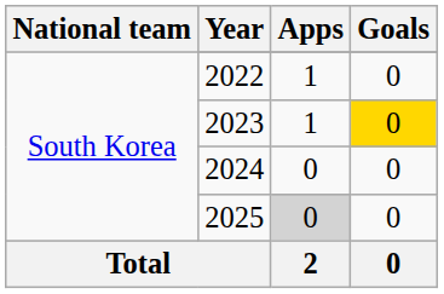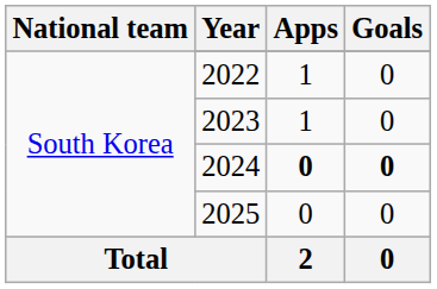2023 | Goals: gold background -> no background
2024 | Apps: normal -> bold
2024 | Goals: normal -> bold
2025 | Apps: lightgrey background -> no background
